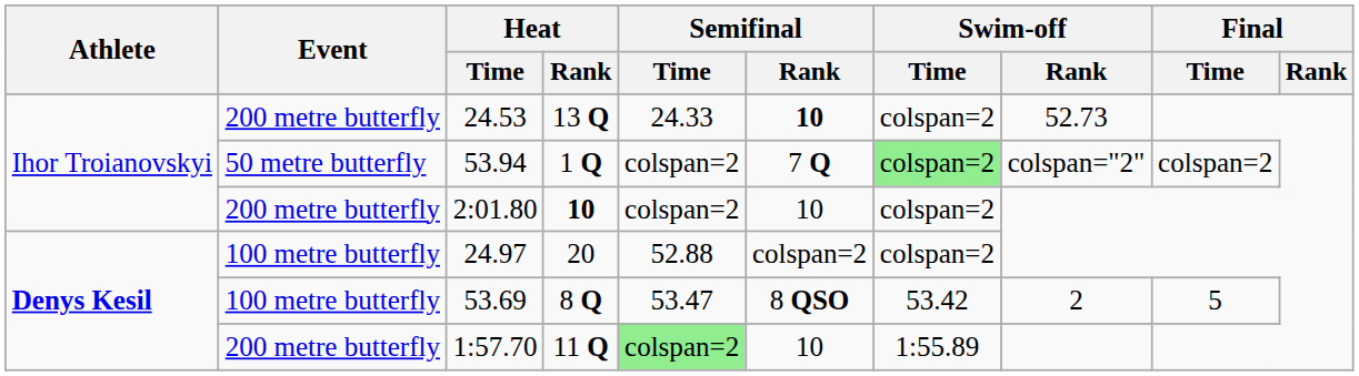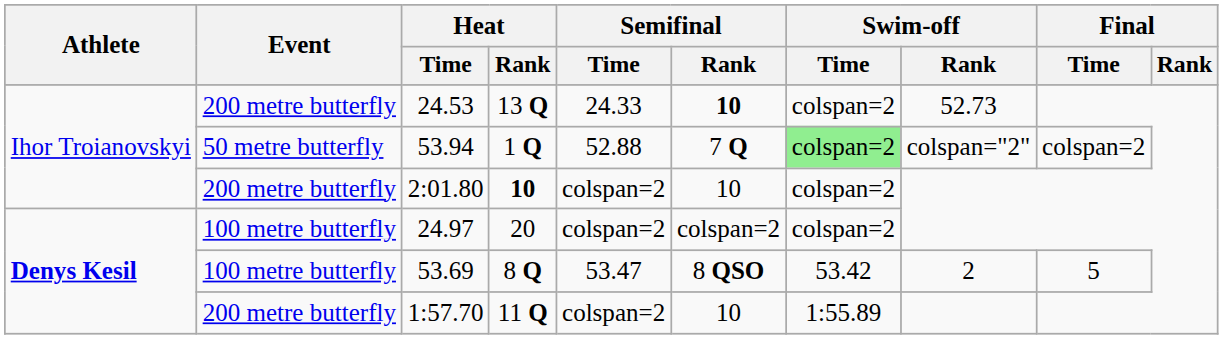53.94 | Semifinal / Time: colspan=2 -> 52.88
24.97 | Semifinal / Time: 52.88 -> colspan=2
1:57.70 | Semifinal / Time: lightgreen background -> no background
